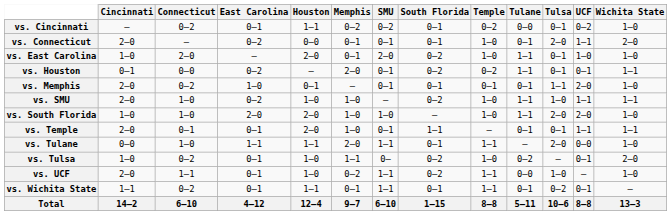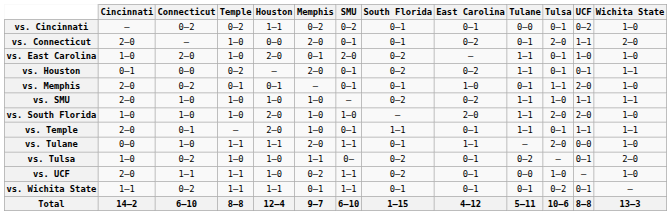columns swapped: East Carolina <-> Temple
vs. Connecticut | Memphis: 0–1 -> 2–0
vs. Temple | Tulane: 0–1 -> 1–1
